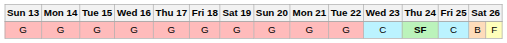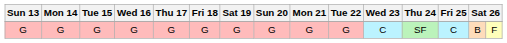row 2 | Thu 24: bold -> normal
